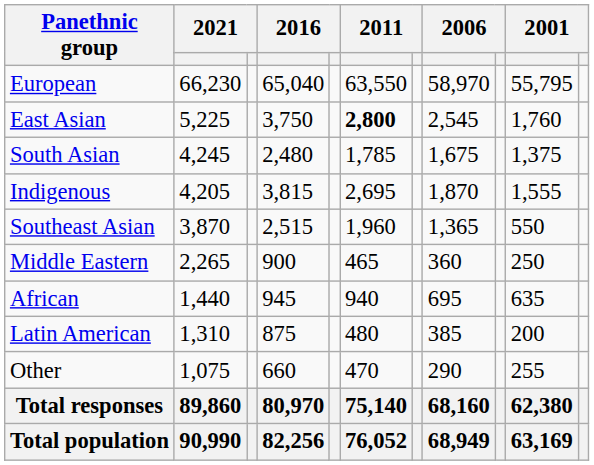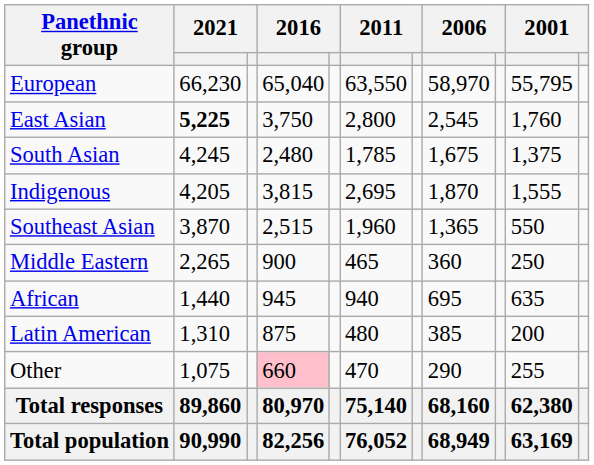East Asian | column 2: normal -> bold
East Asian | column 6: bold -> normal
Other | column 4: no background -> pink background
